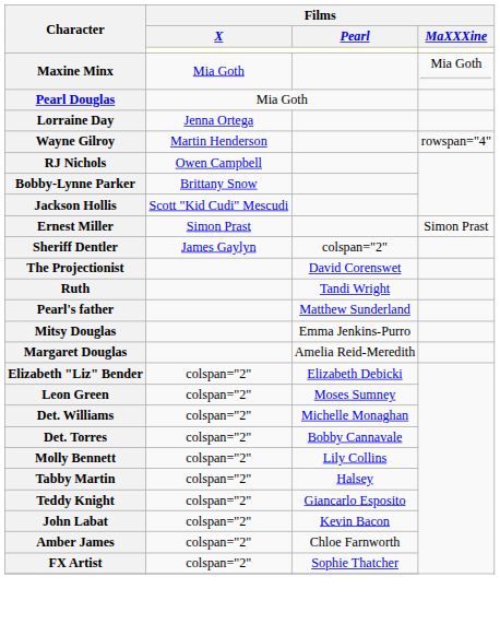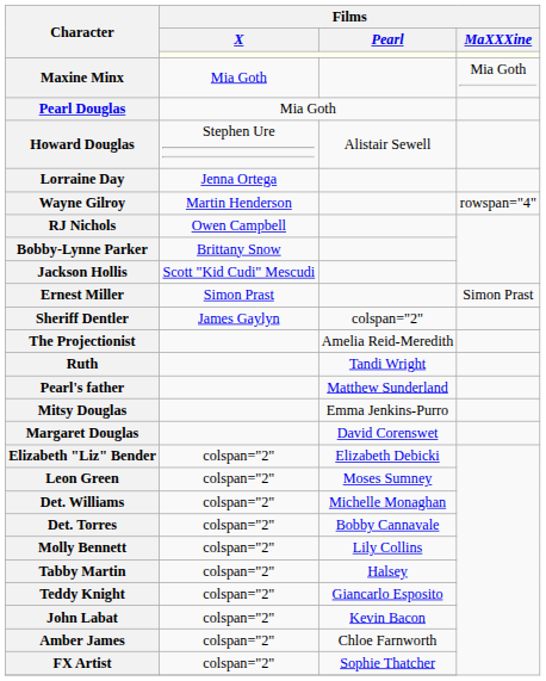+ row: Howard Douglas | Stephen Ure | Alistair Sewell
The Projectionist | Films / Pearl: David Corenswet -> Amelia Reid-Meredith
Margaret Douglas | Films / Pearl: Amelia Reid-Meredith -> David Corenswet
